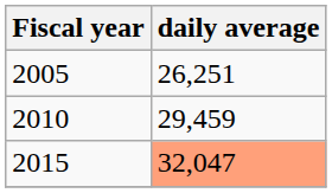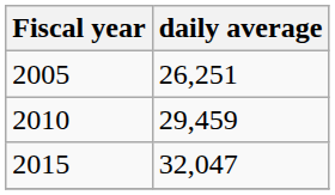2015 | daily average: lightsalmon background -> no background
